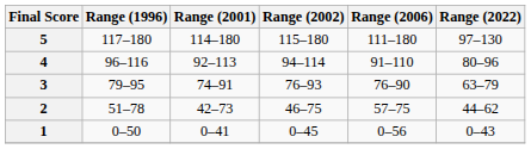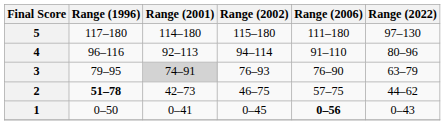3 | Range (2001): no background -> lightgrey background
2 | Range (1996): normal -> bold
1 | Range (2006): normal -> bold
